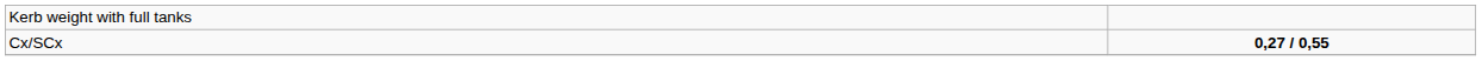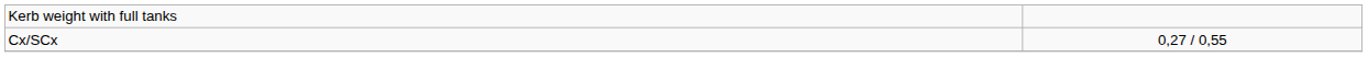Cx/SCx | column 2: bold -> normal
